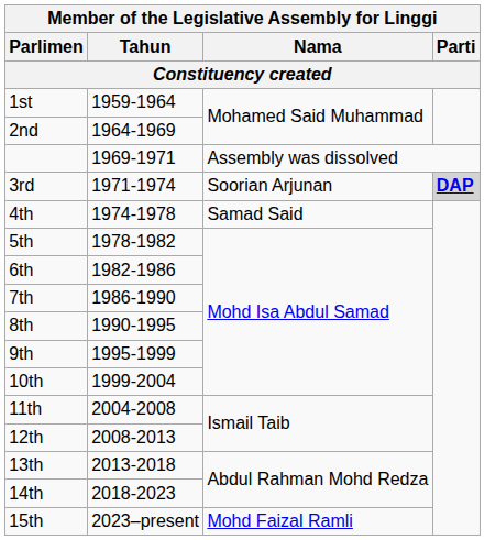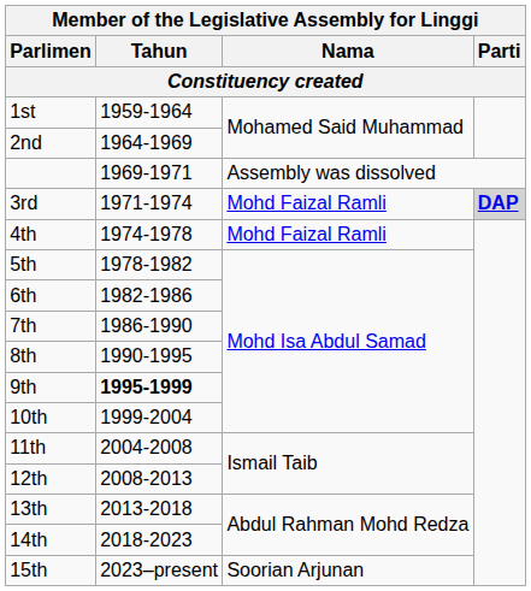3rd | Nama: Soorian Arjunan -> Mohd Faizal Ramli
4th | Nama: Samad Said -> Mohd Faizal Ramli
9th | Tahun: normal -> bold
15th | Nama: Mohd Faizal Ramli -> Soorian Arjunan
